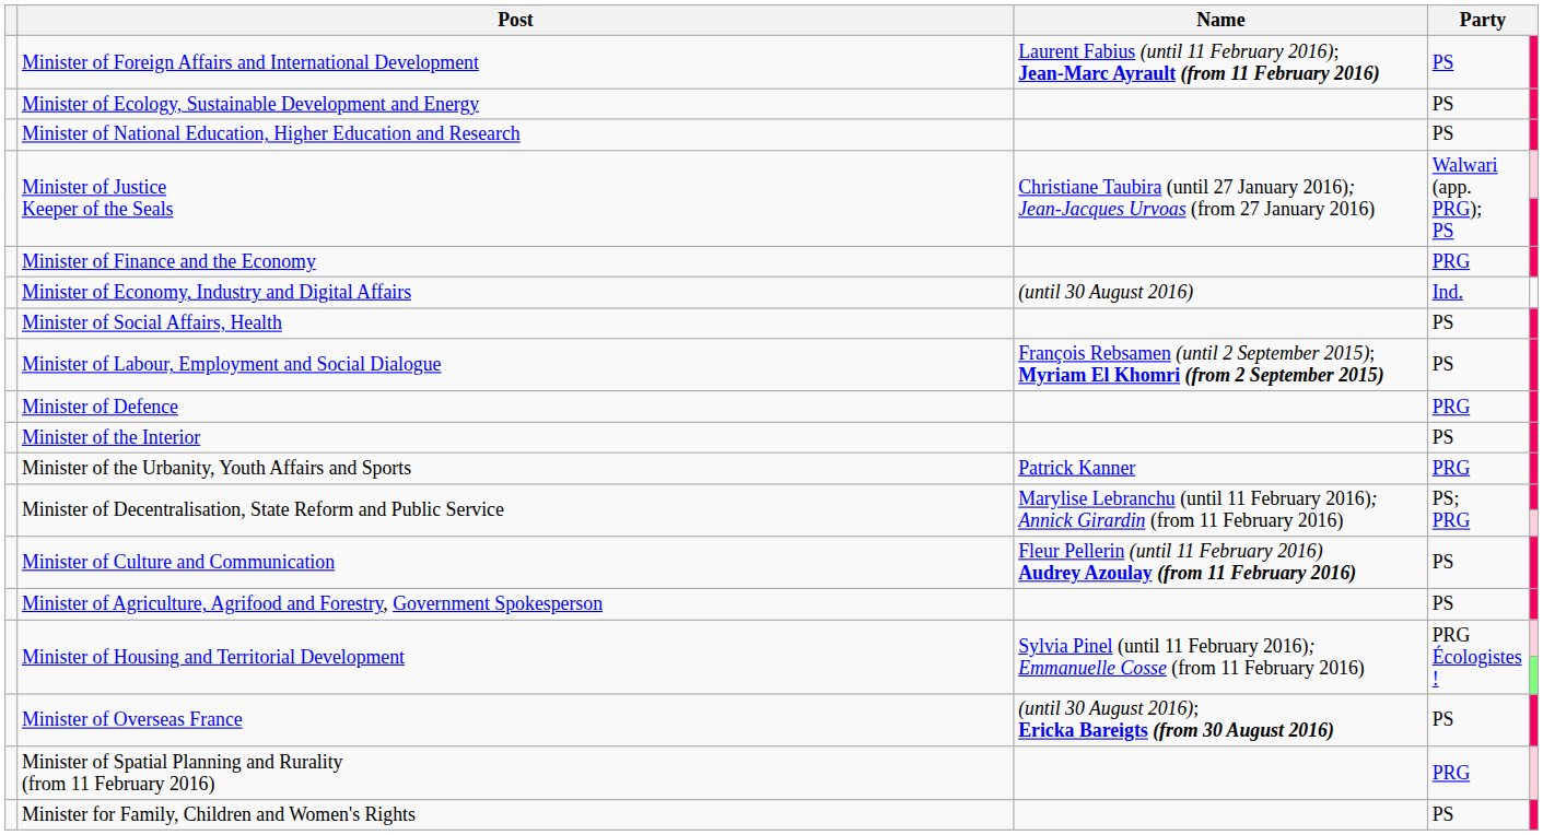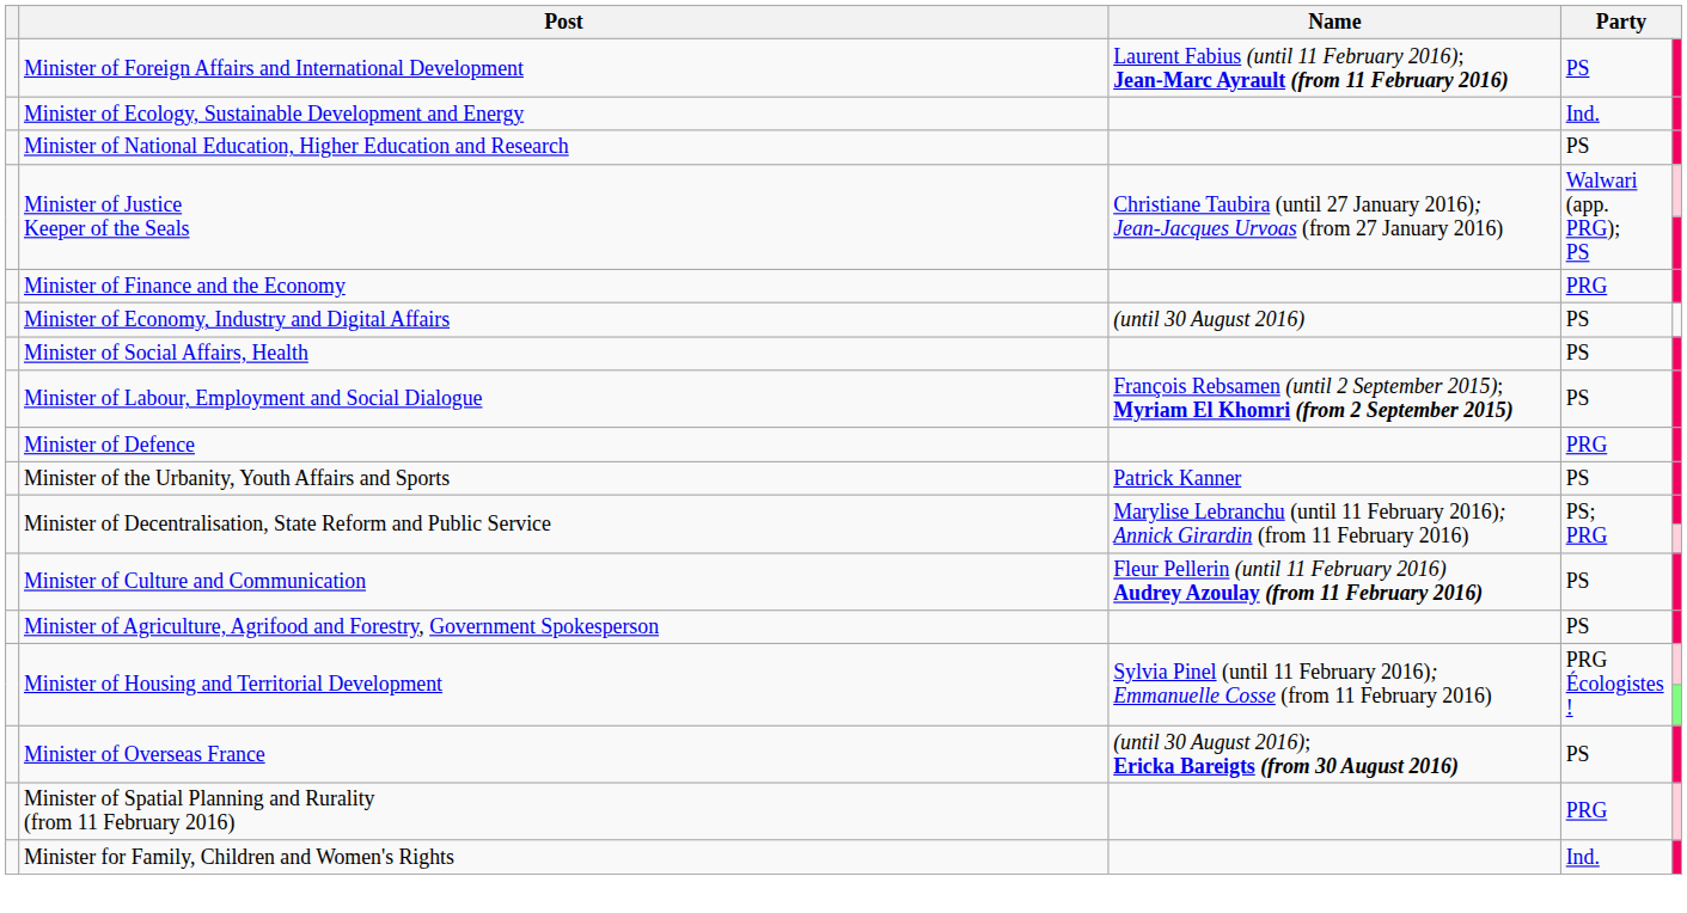Minister of Ecology, Sustainable Development and Energy | column 4: PS -> Ind.
Minister of Economy, Industry and Digital Affairs | column 4: Ind. -> PS
- row: Minister of the Interior | PS
Minister of the Urbanity, Youth Affairs and Sports | column 4: PRG -> PS
Minister for Family, Children and Women's Rights | column 4: PS -> Ind.
